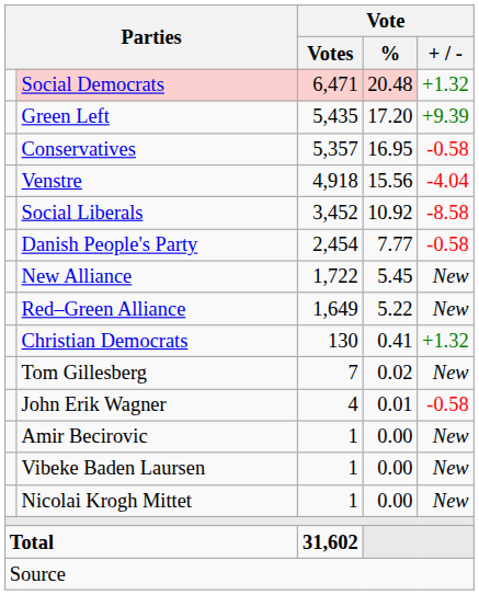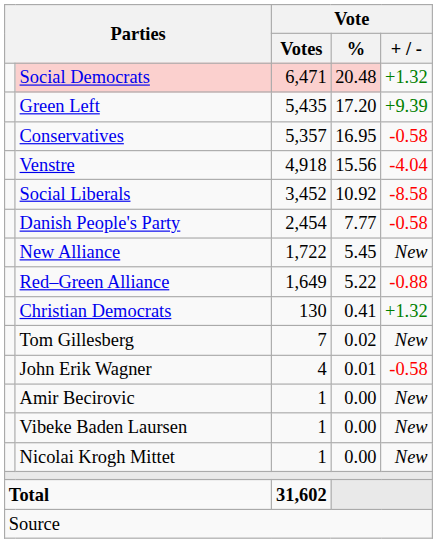Red–Green Alliance | Vote / + / -: New -> -0.88
